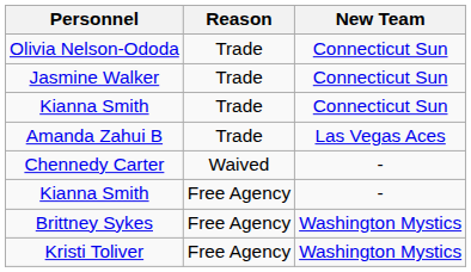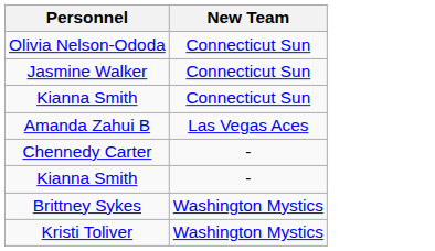- column: Reason | Trade | Trade | Trade | Trade | Waived | Free Agency | Free Agency | Free Agency
